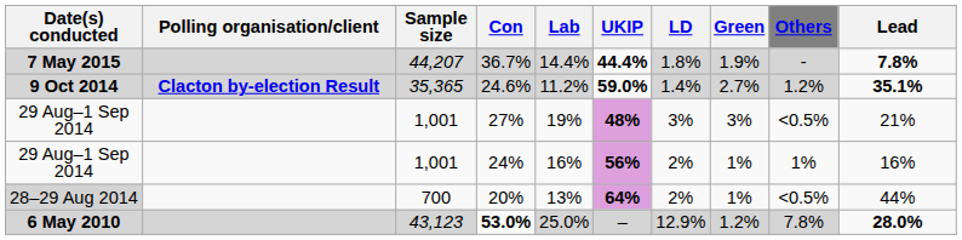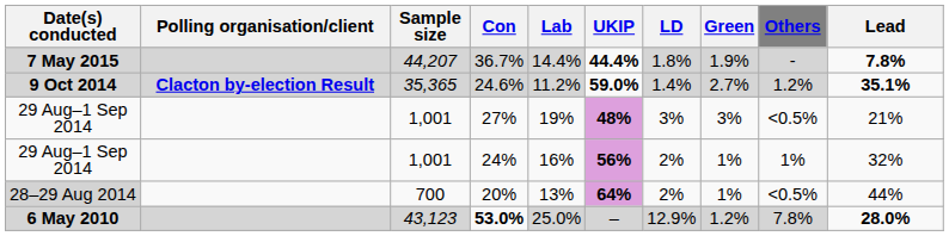24% | Lead: 16% -> 32%
